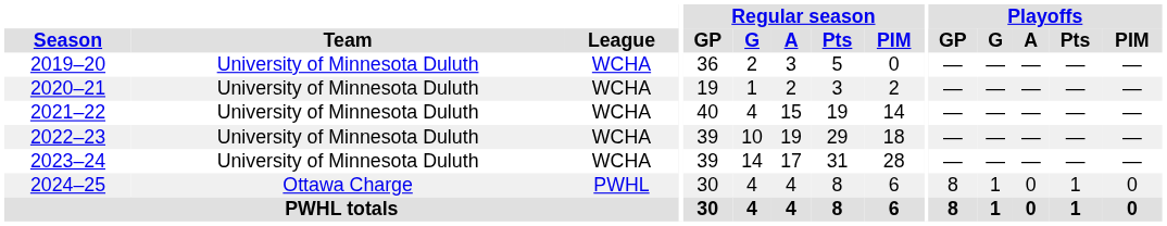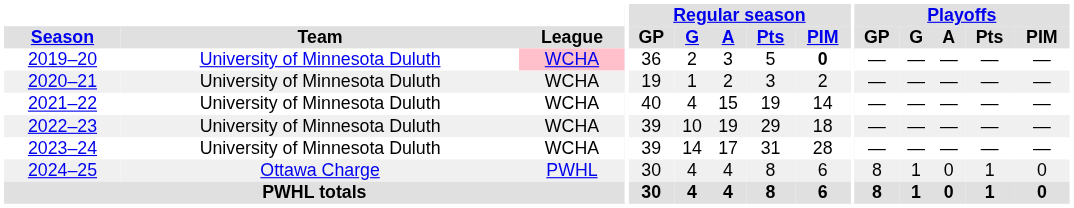2019–20 | League: no background -> pink background
2019–20 | Regular season / PIM: normal -> bold
